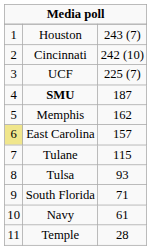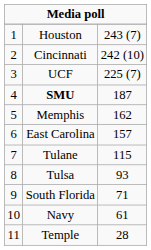East Carolina | column 1: khaki background -> no background
